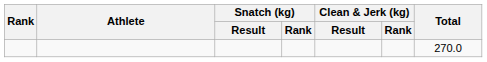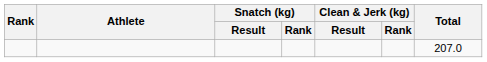row 3 | Total: 270.0 -> 207.0
